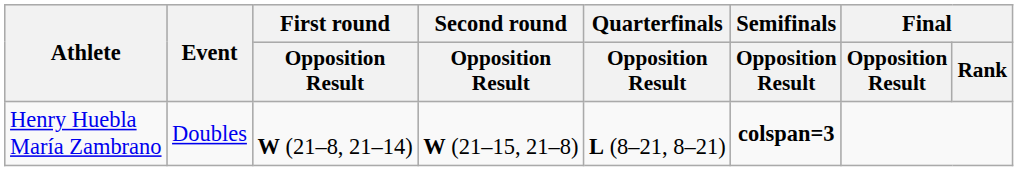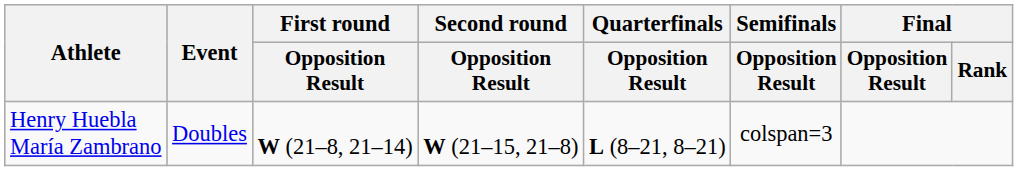Henry Huebla María Zambrano | Semifinals / Opposition Result: bold -> normal
